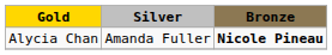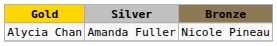Alycia Chan | Bronze: bold -> normal
